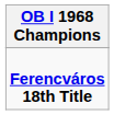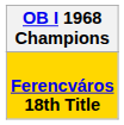row 2 | column 1: no background -> gold background
